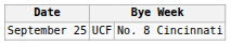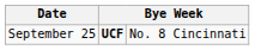September 25 | column 2: normal -> bold
